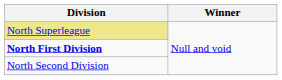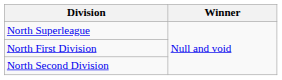North Superleague | Division: khaki background -> no background
North First Division | Division: bold -> normal
